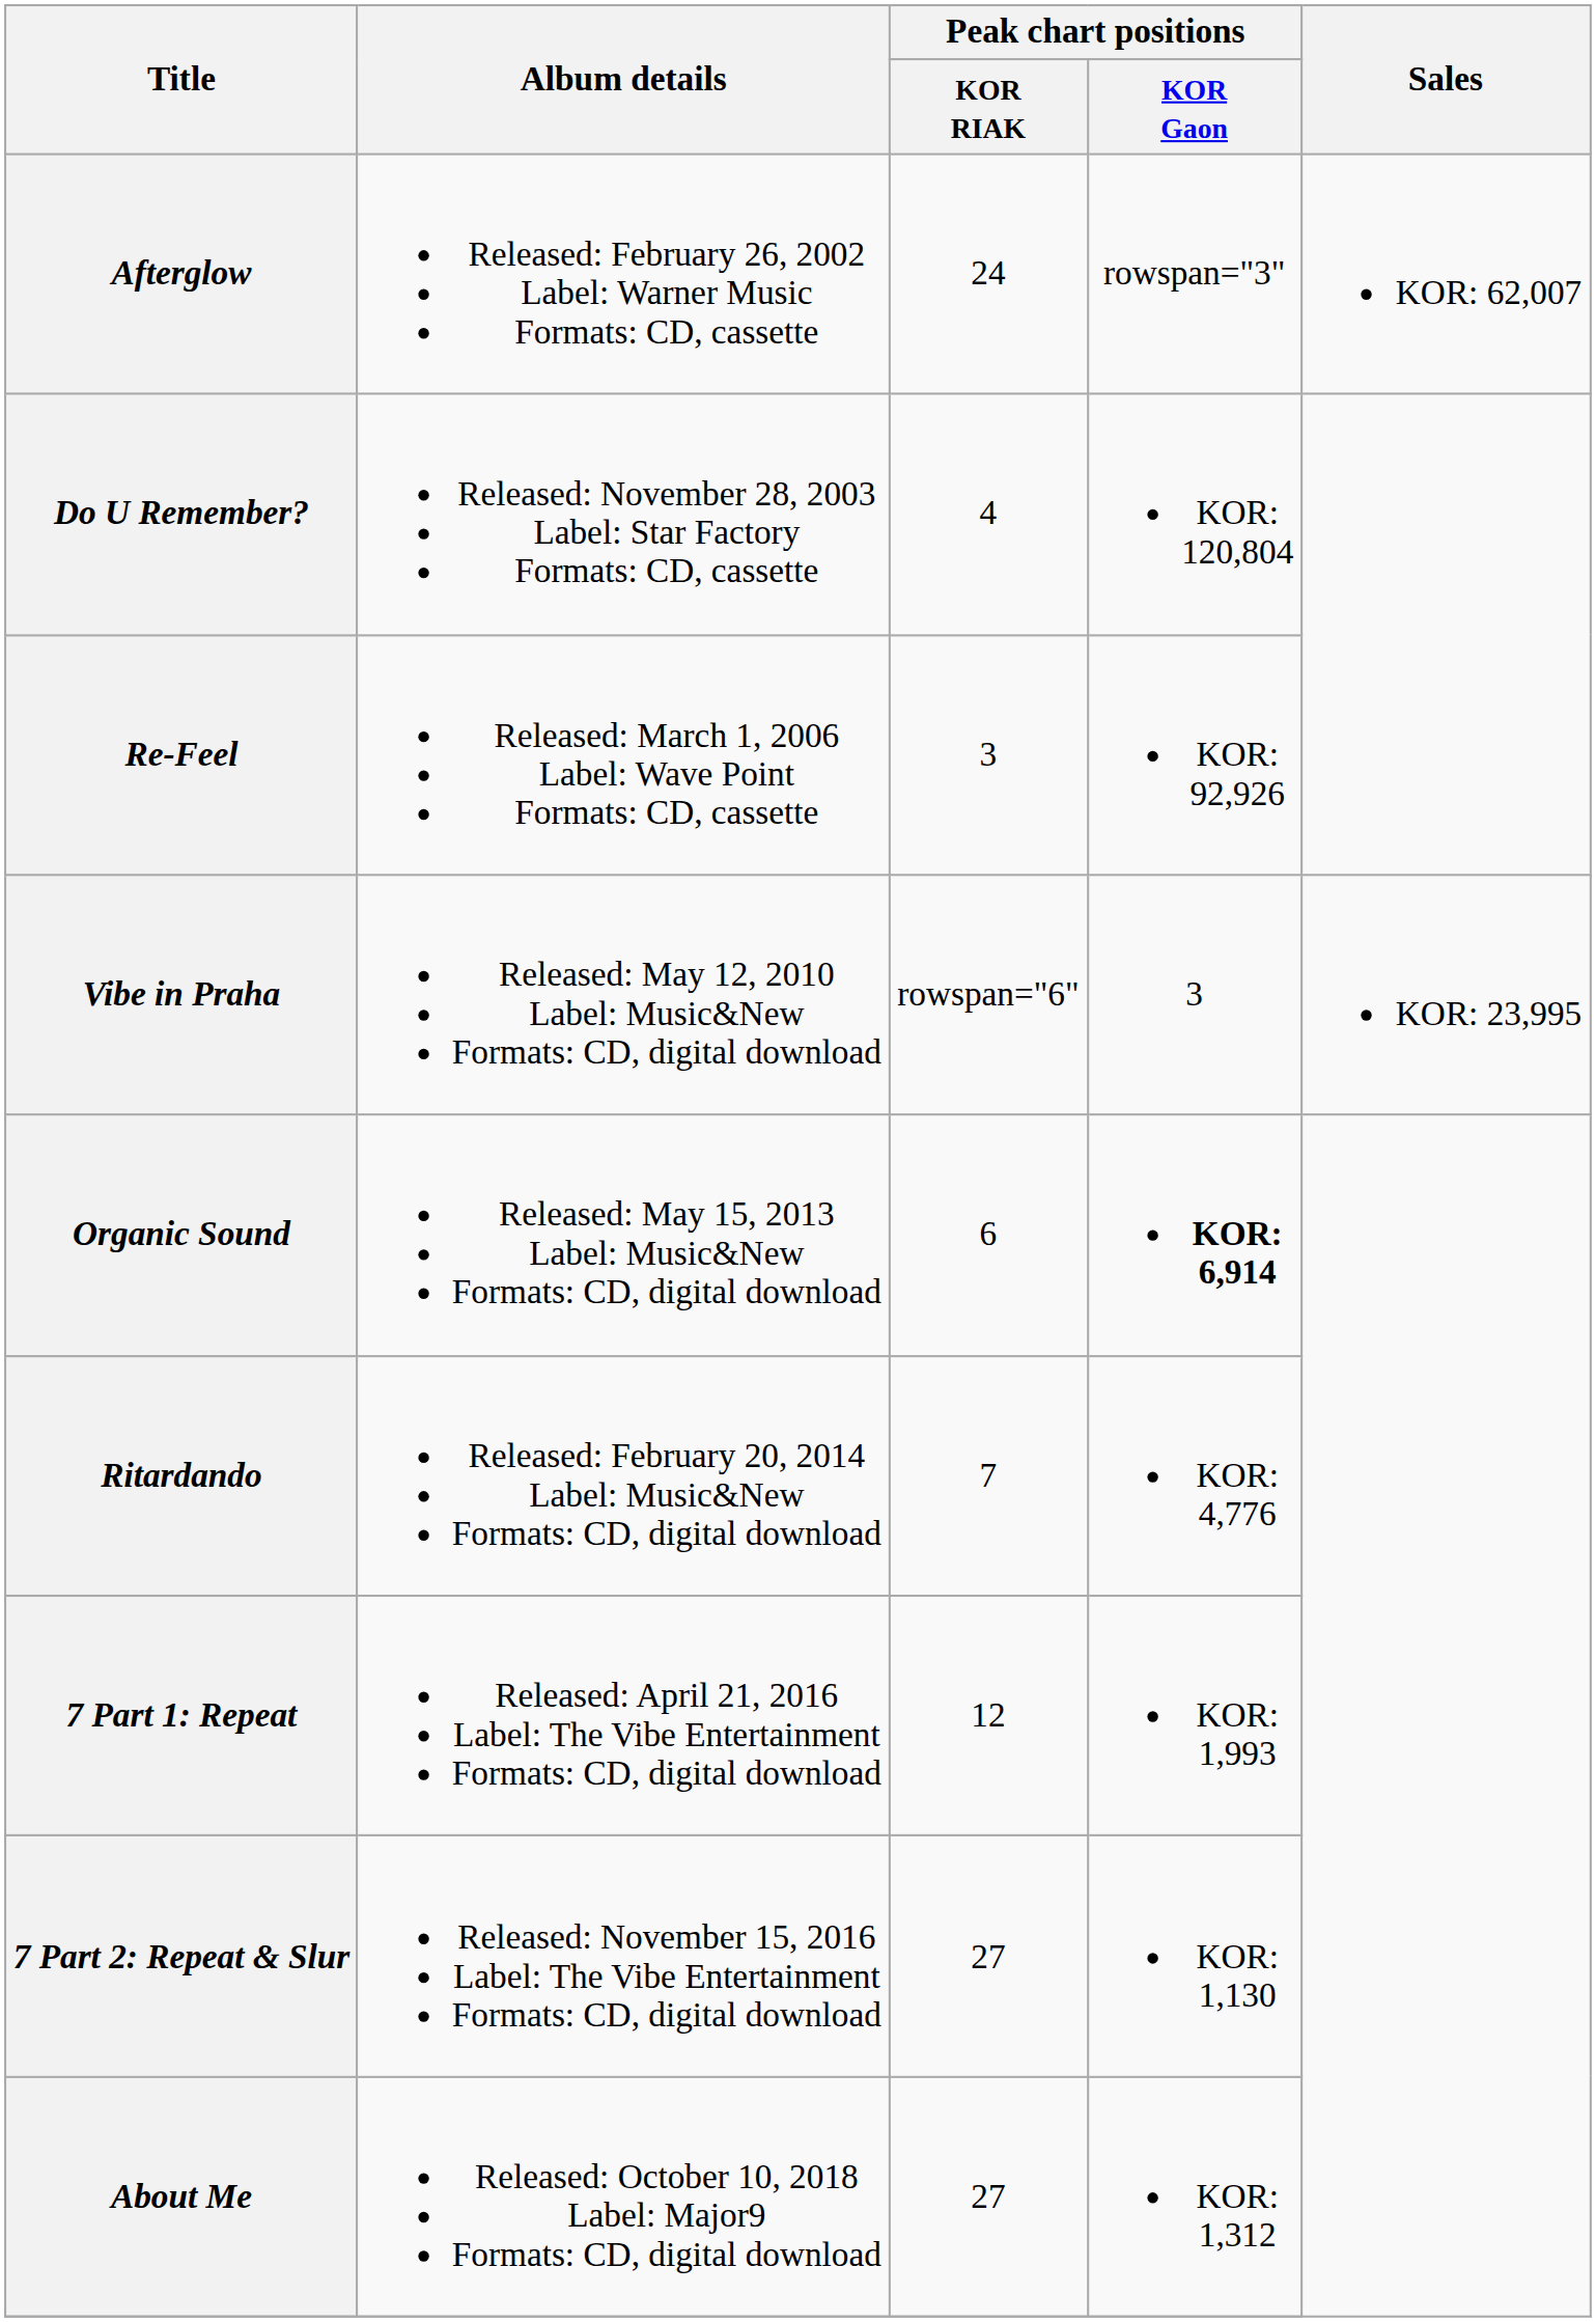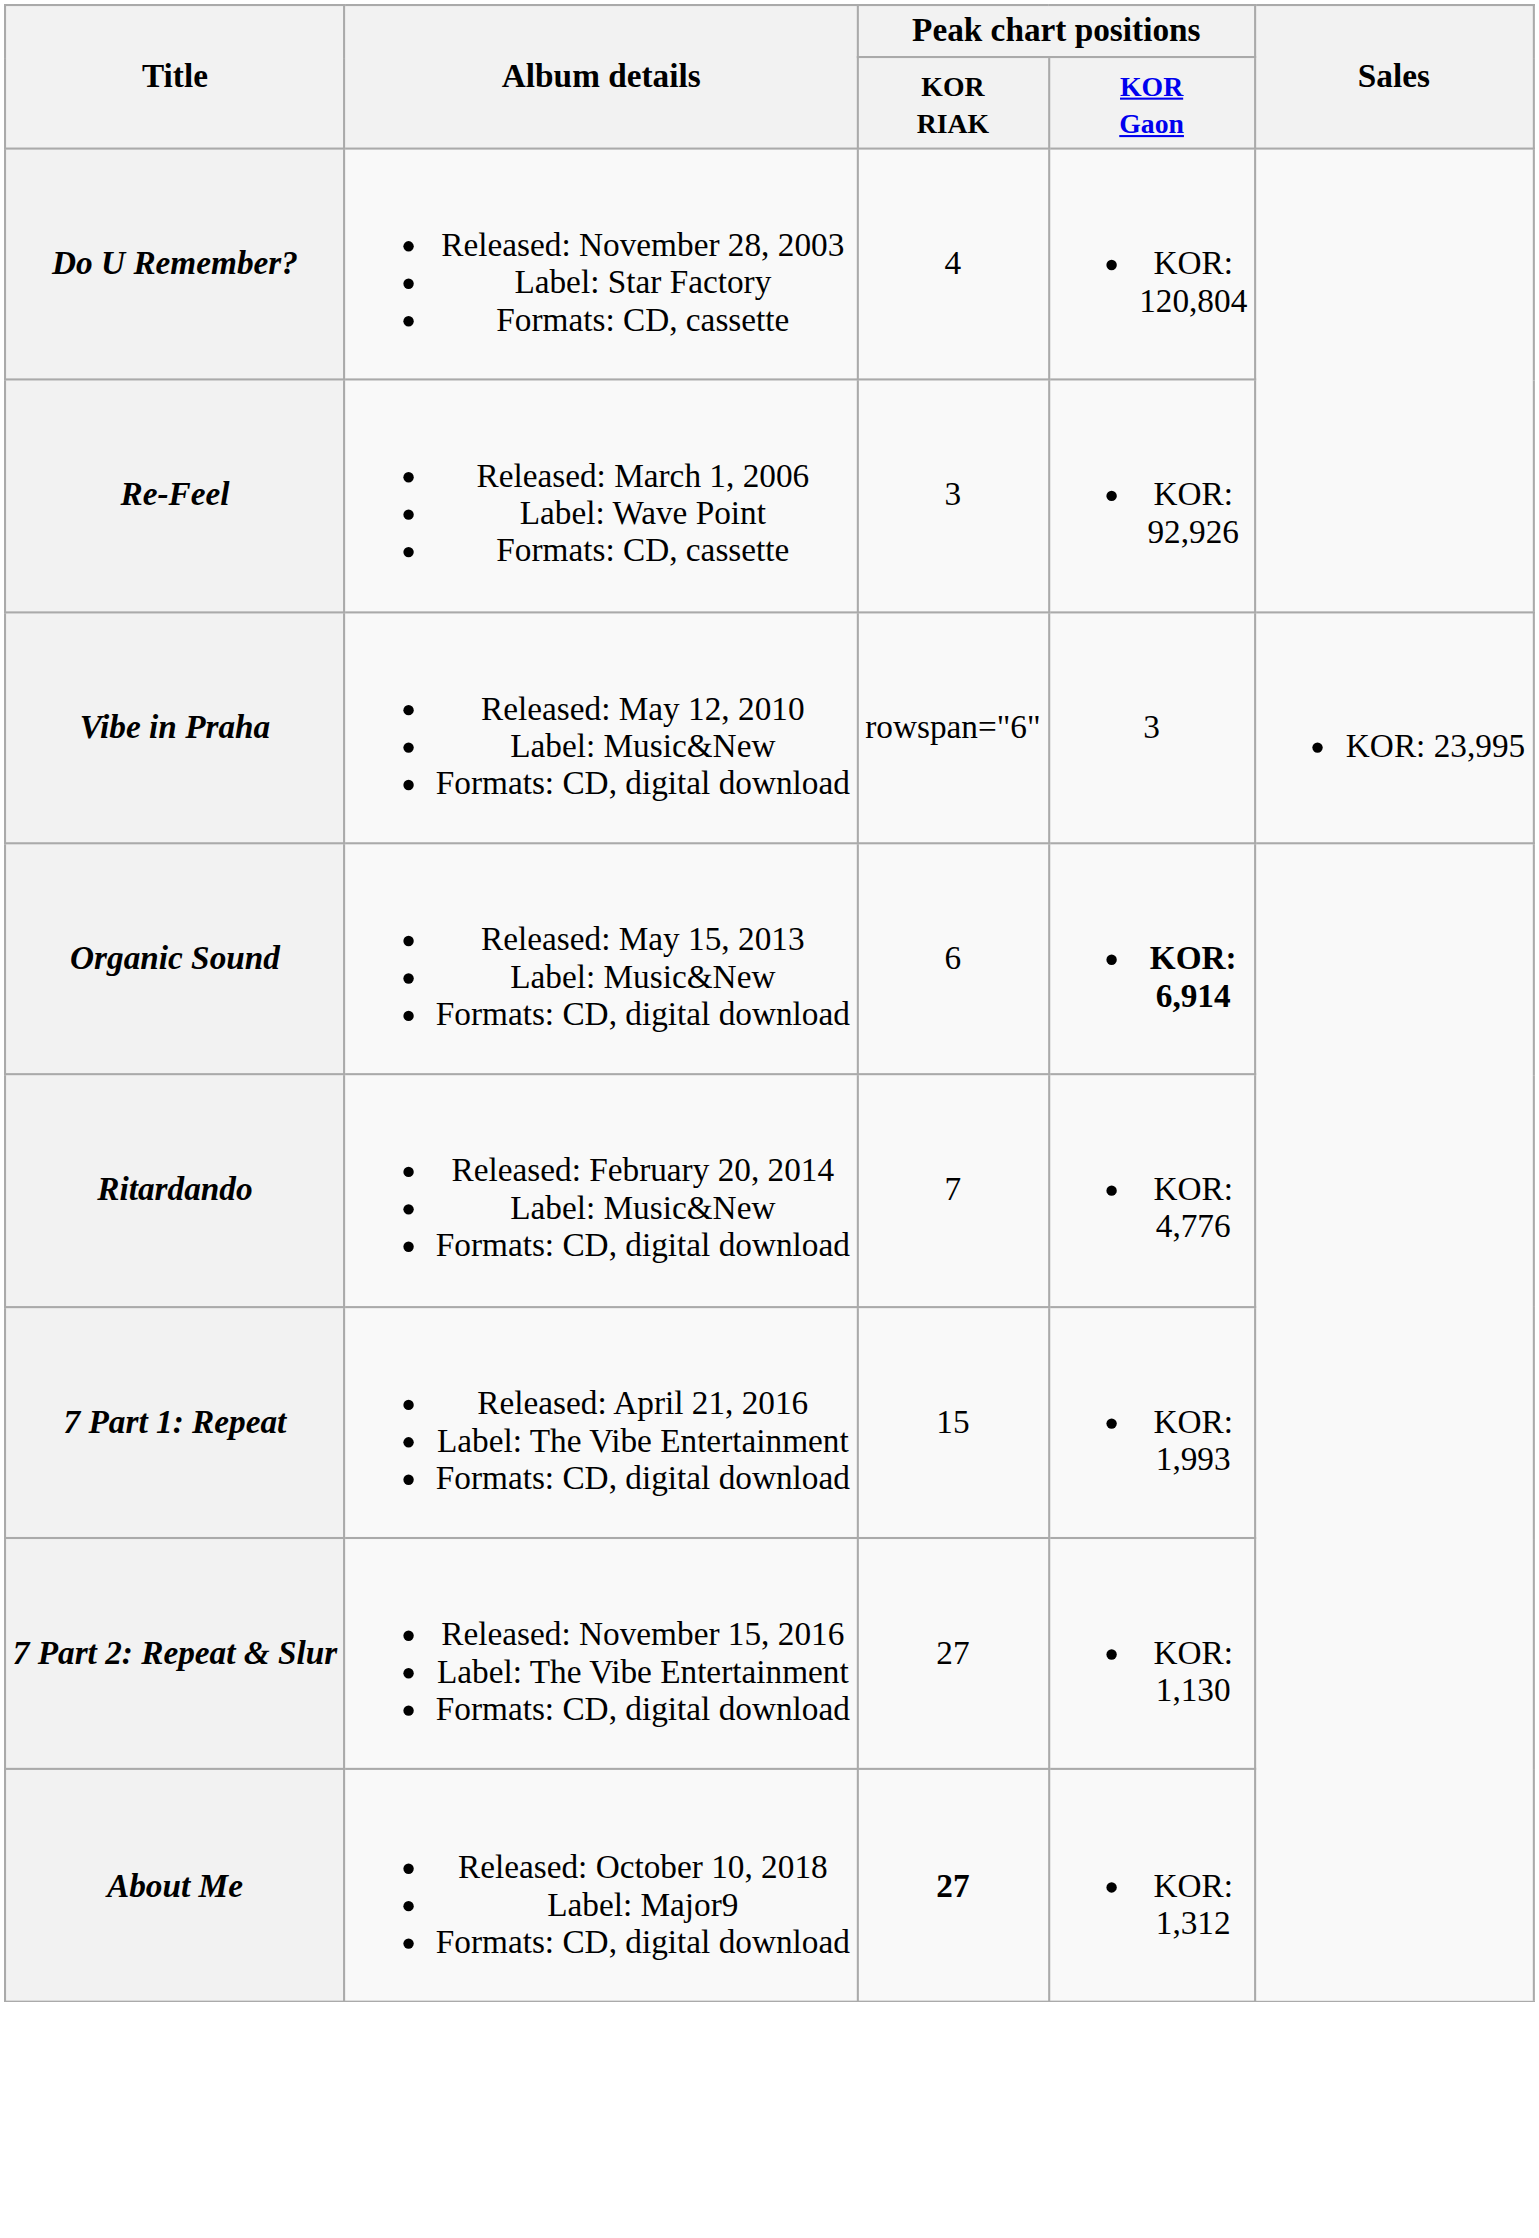- row: Afterglow | Released: February 26, 2002 Label: Warner Music Formats: CD, cassette | 24 | rowspan="3" | KOR: 62,007
7 Part 1: Repeat | Peak chart positions / KOR RIAK: 12 -> 15
About Me | Peak chart positions / KOR RIAK: normal -> bold
